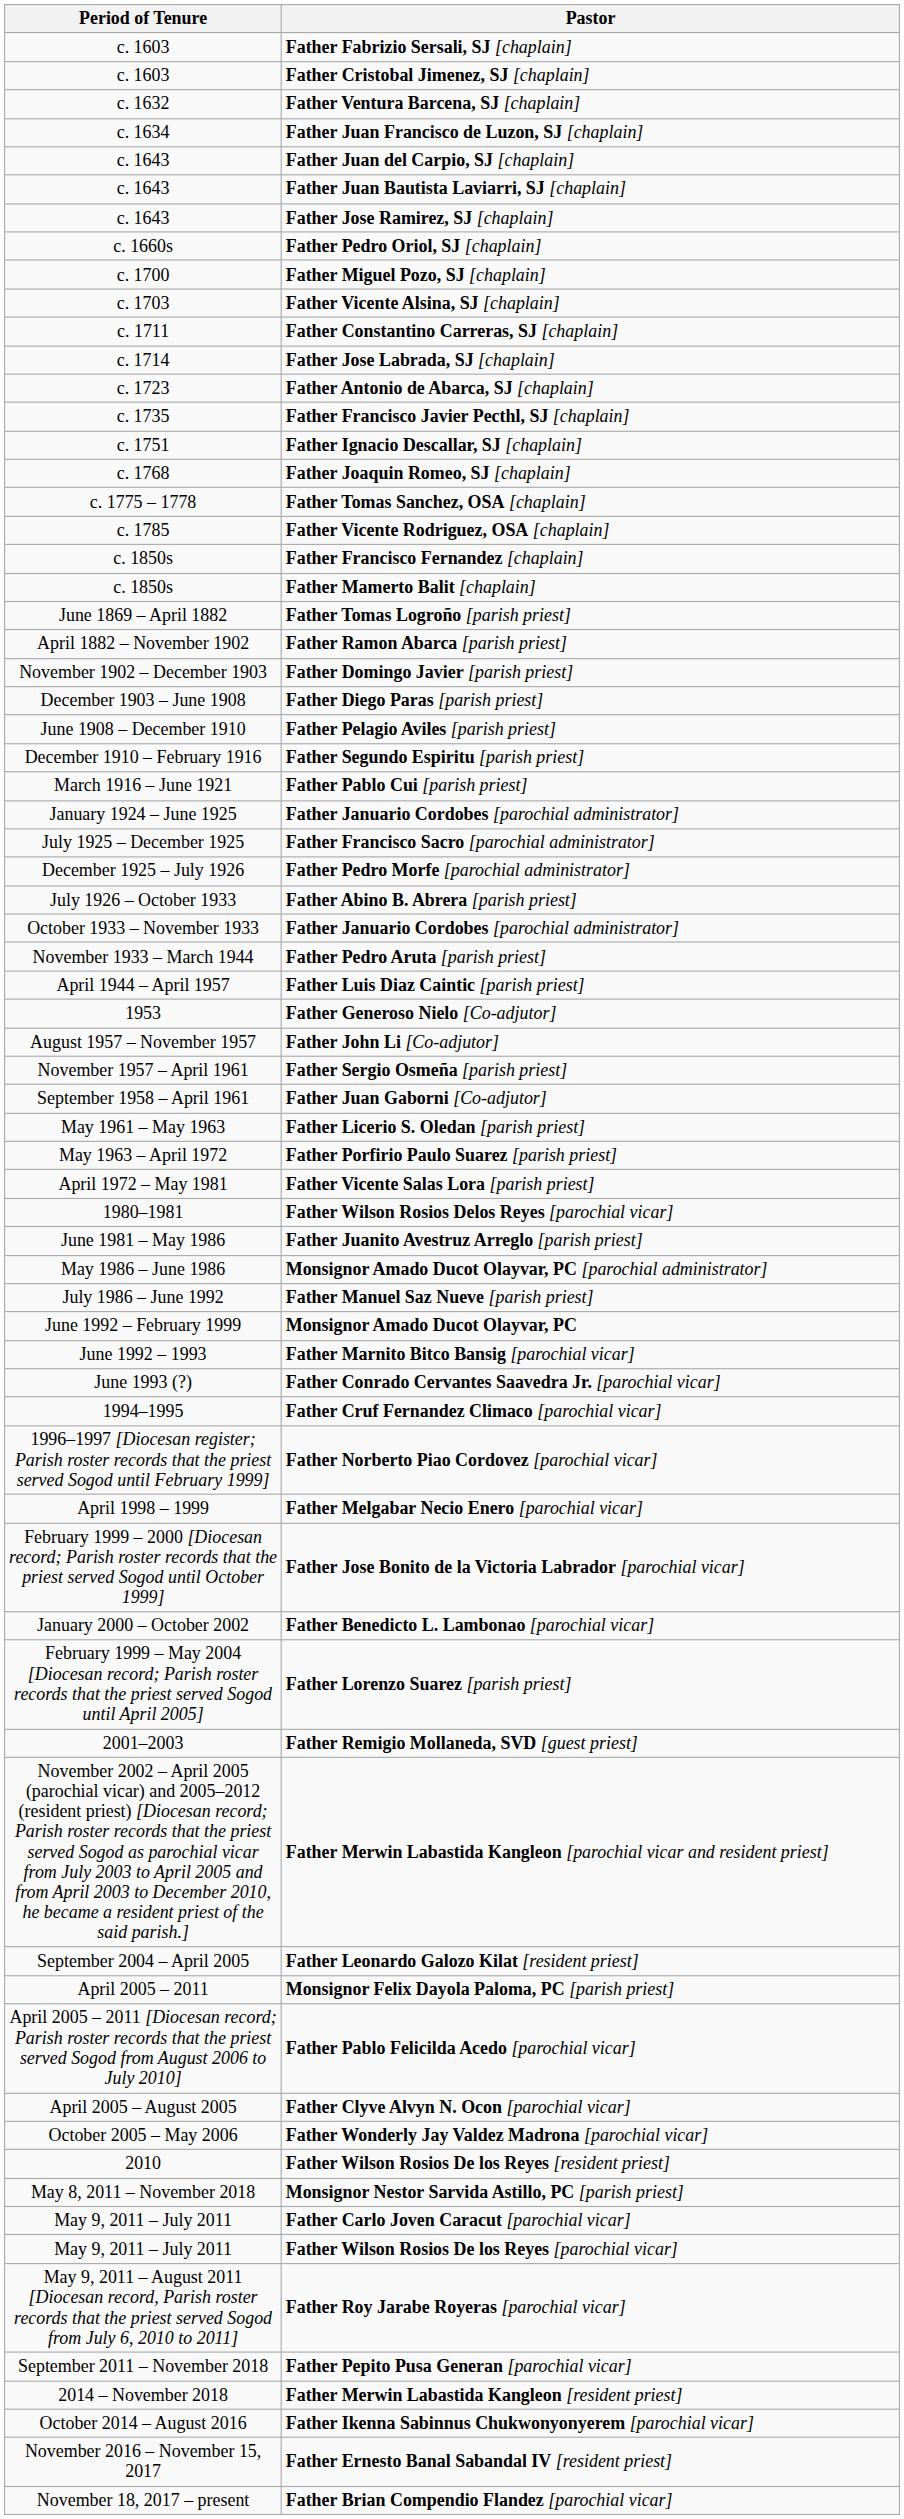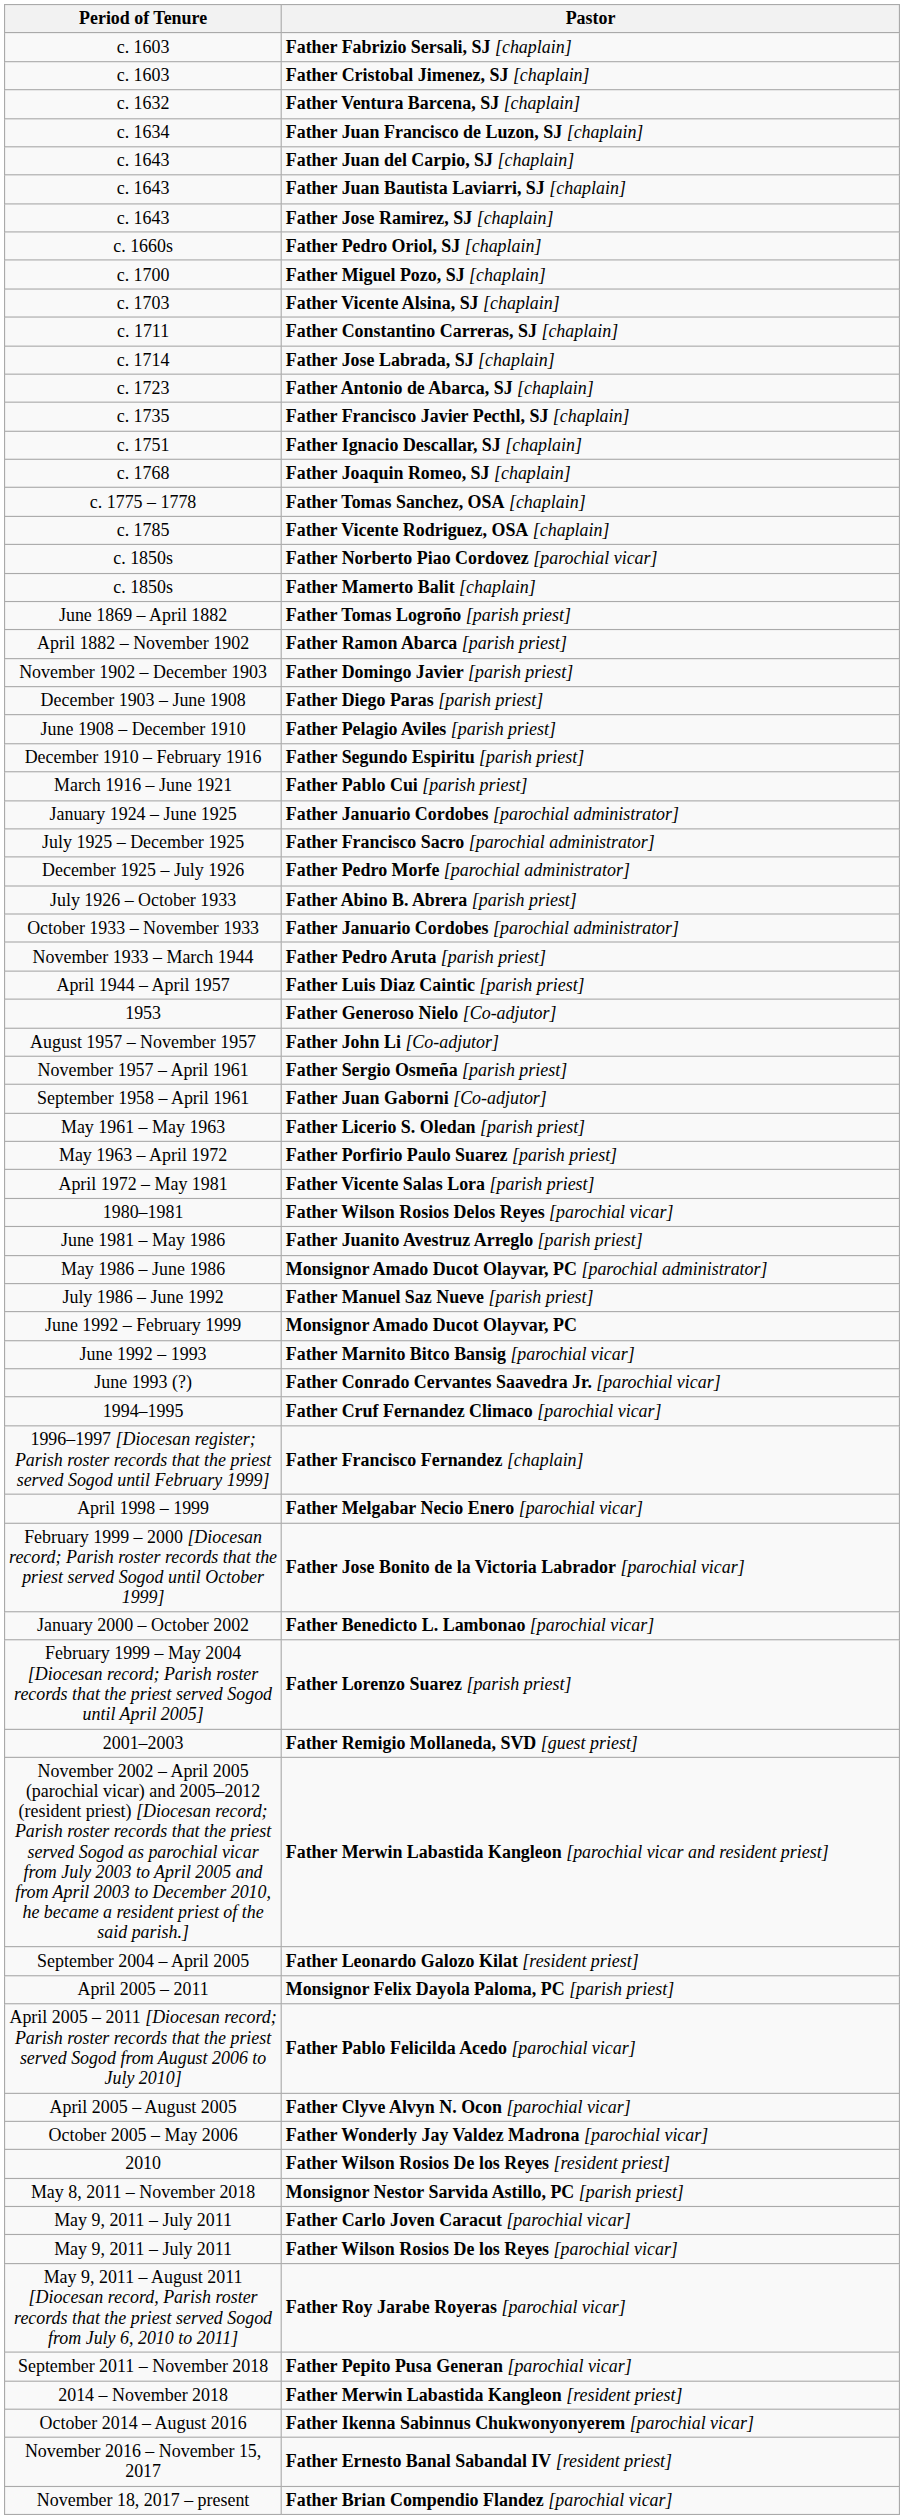row 20 | Pastor: Father Francisco Fernandez [chaplain] -> Father Norberto Piao Cordovez [parochial vicar]
row 51 | Pastor: Father Norberto Piao Cordovez [parochial vicar] -> Father Francisco Fernandez [chaplain]
